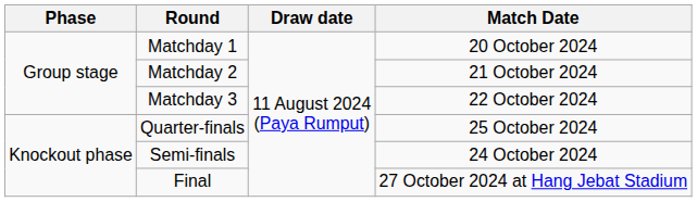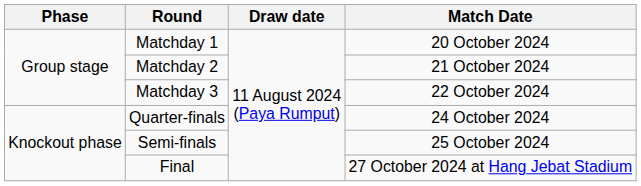Quarter-finals | Match Date: 25 October 2024 -> 24 October 2024
Semi-finals | Match Date: 24 October 2024 -> 25 October 2024
